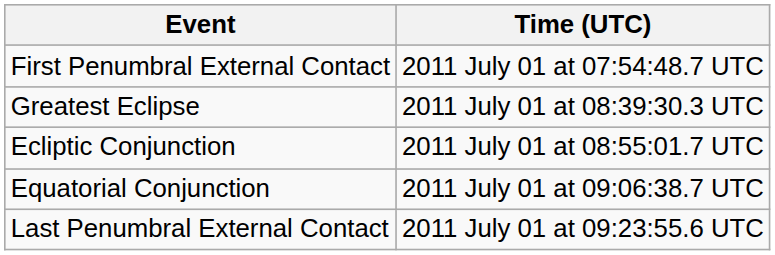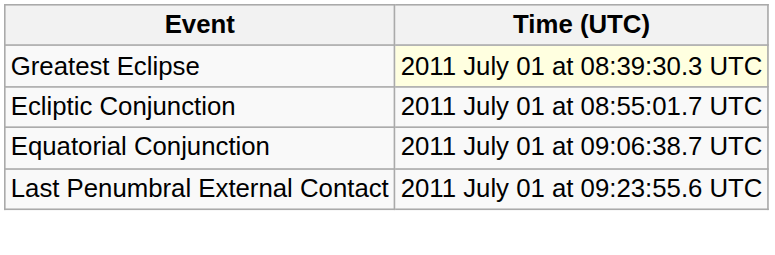- row: First Penumbral External Contact | 2011 July 01 at 07:54:48.7 UTC
Greatest Eclipse | Time (UTC): no background -> lightyellow background
